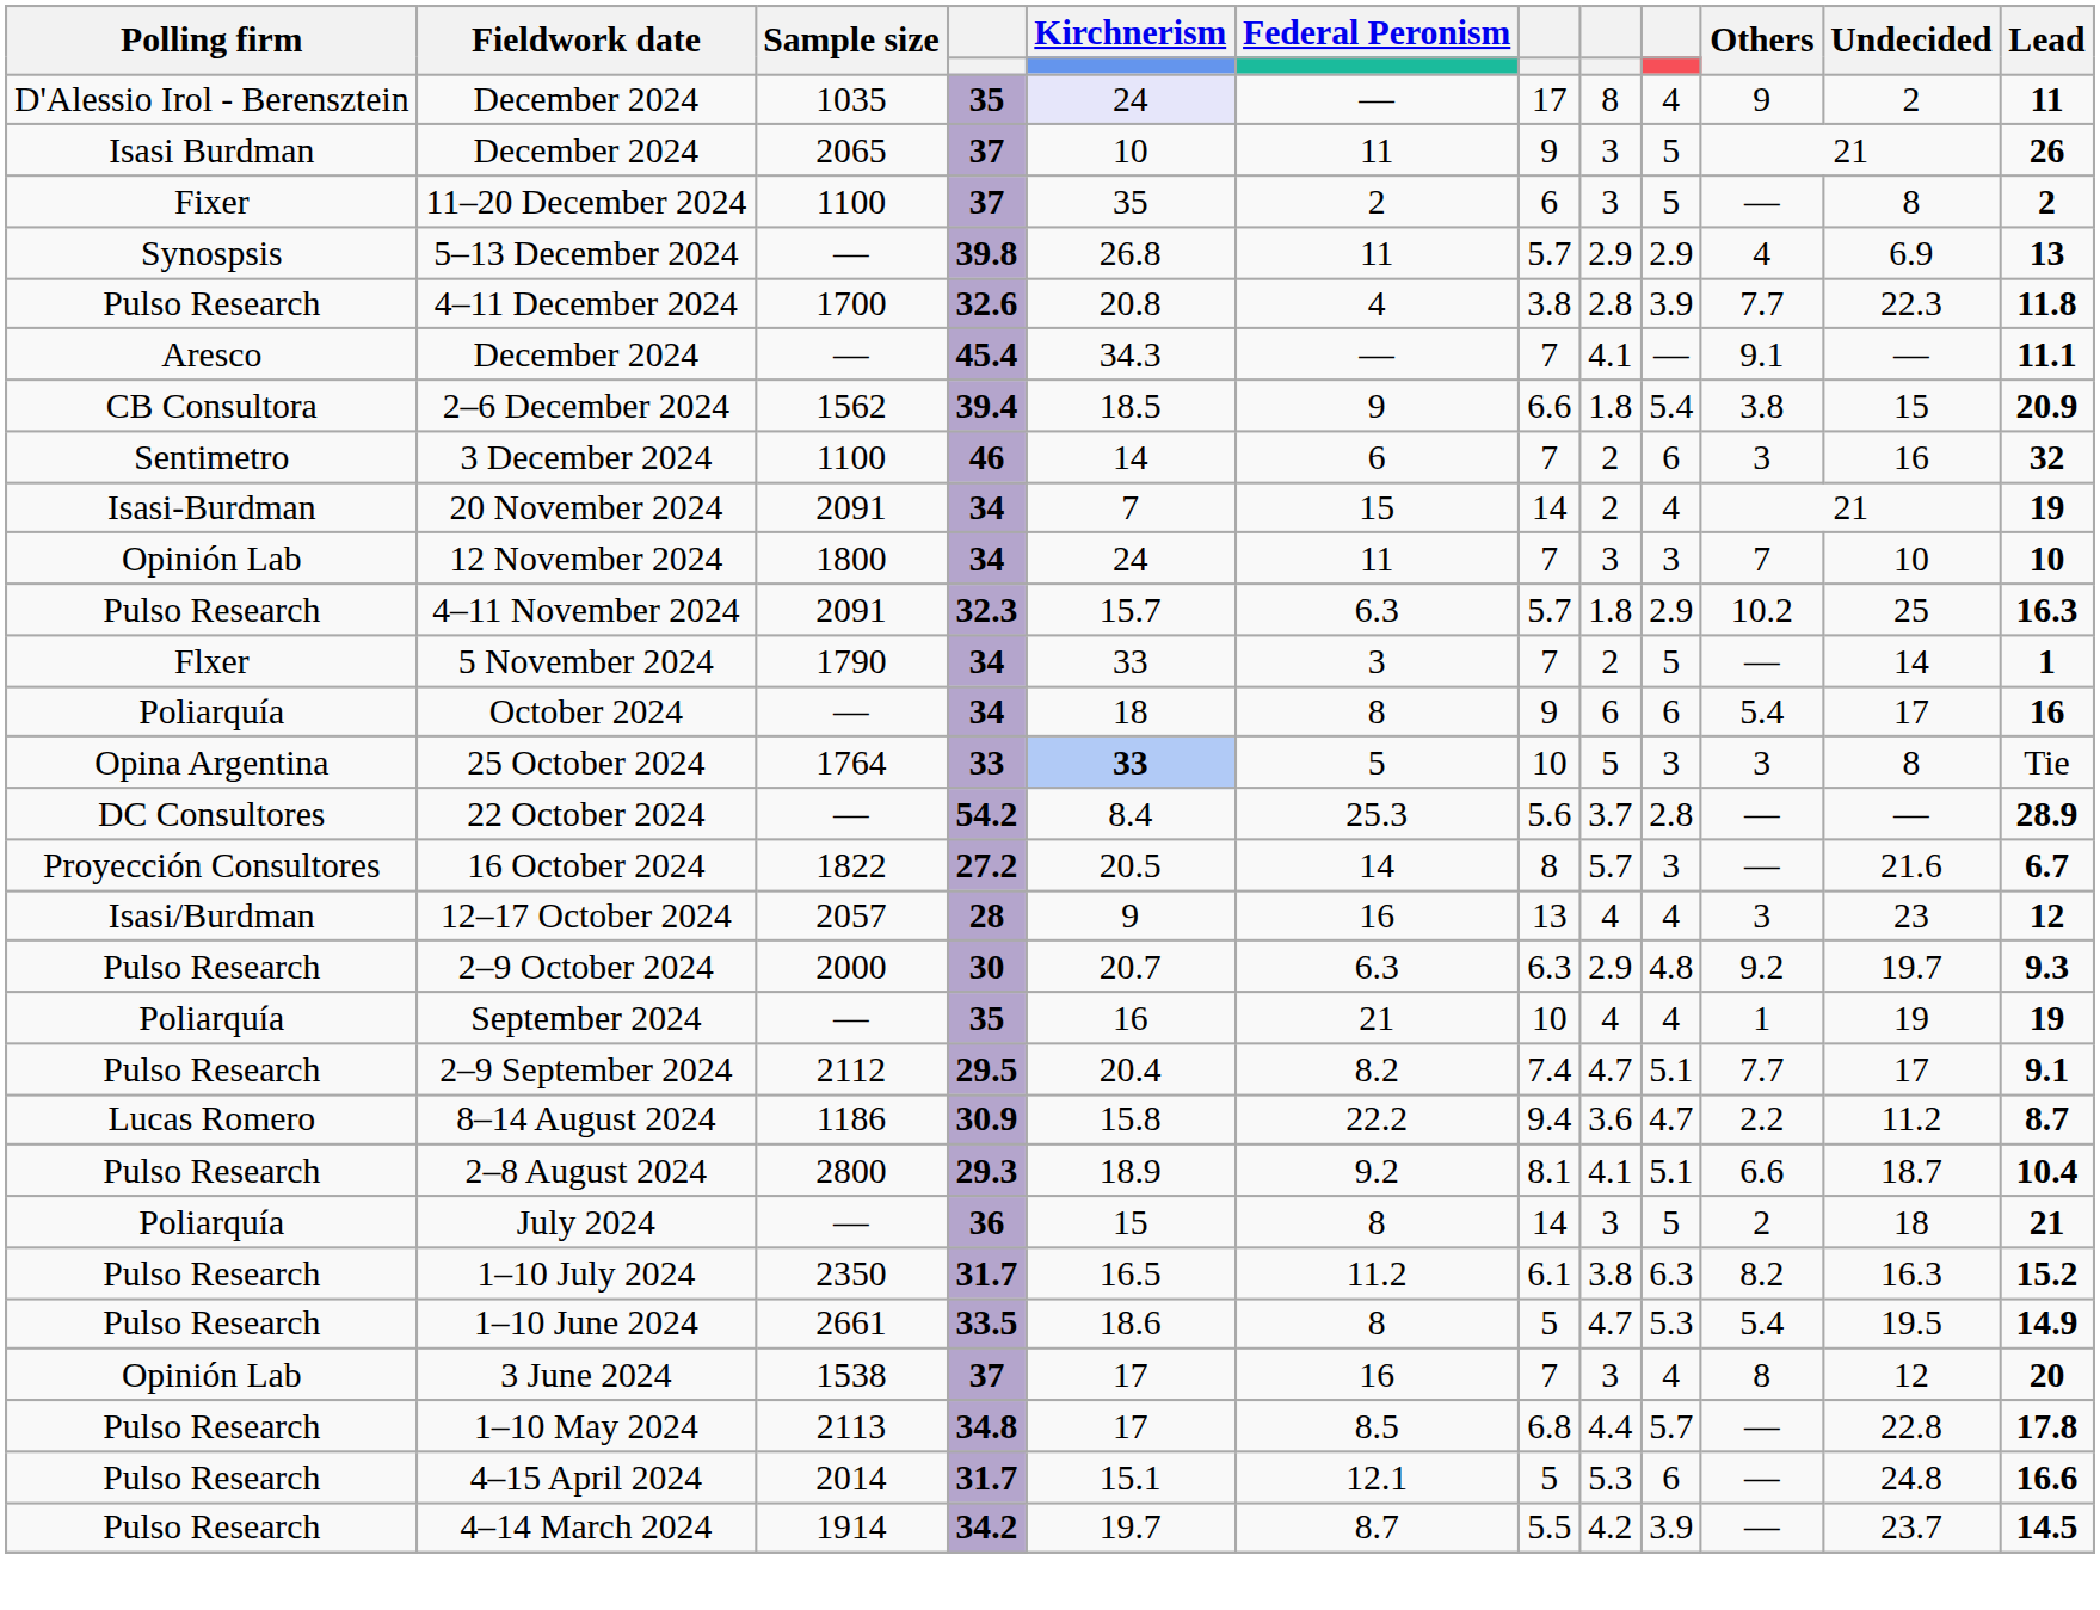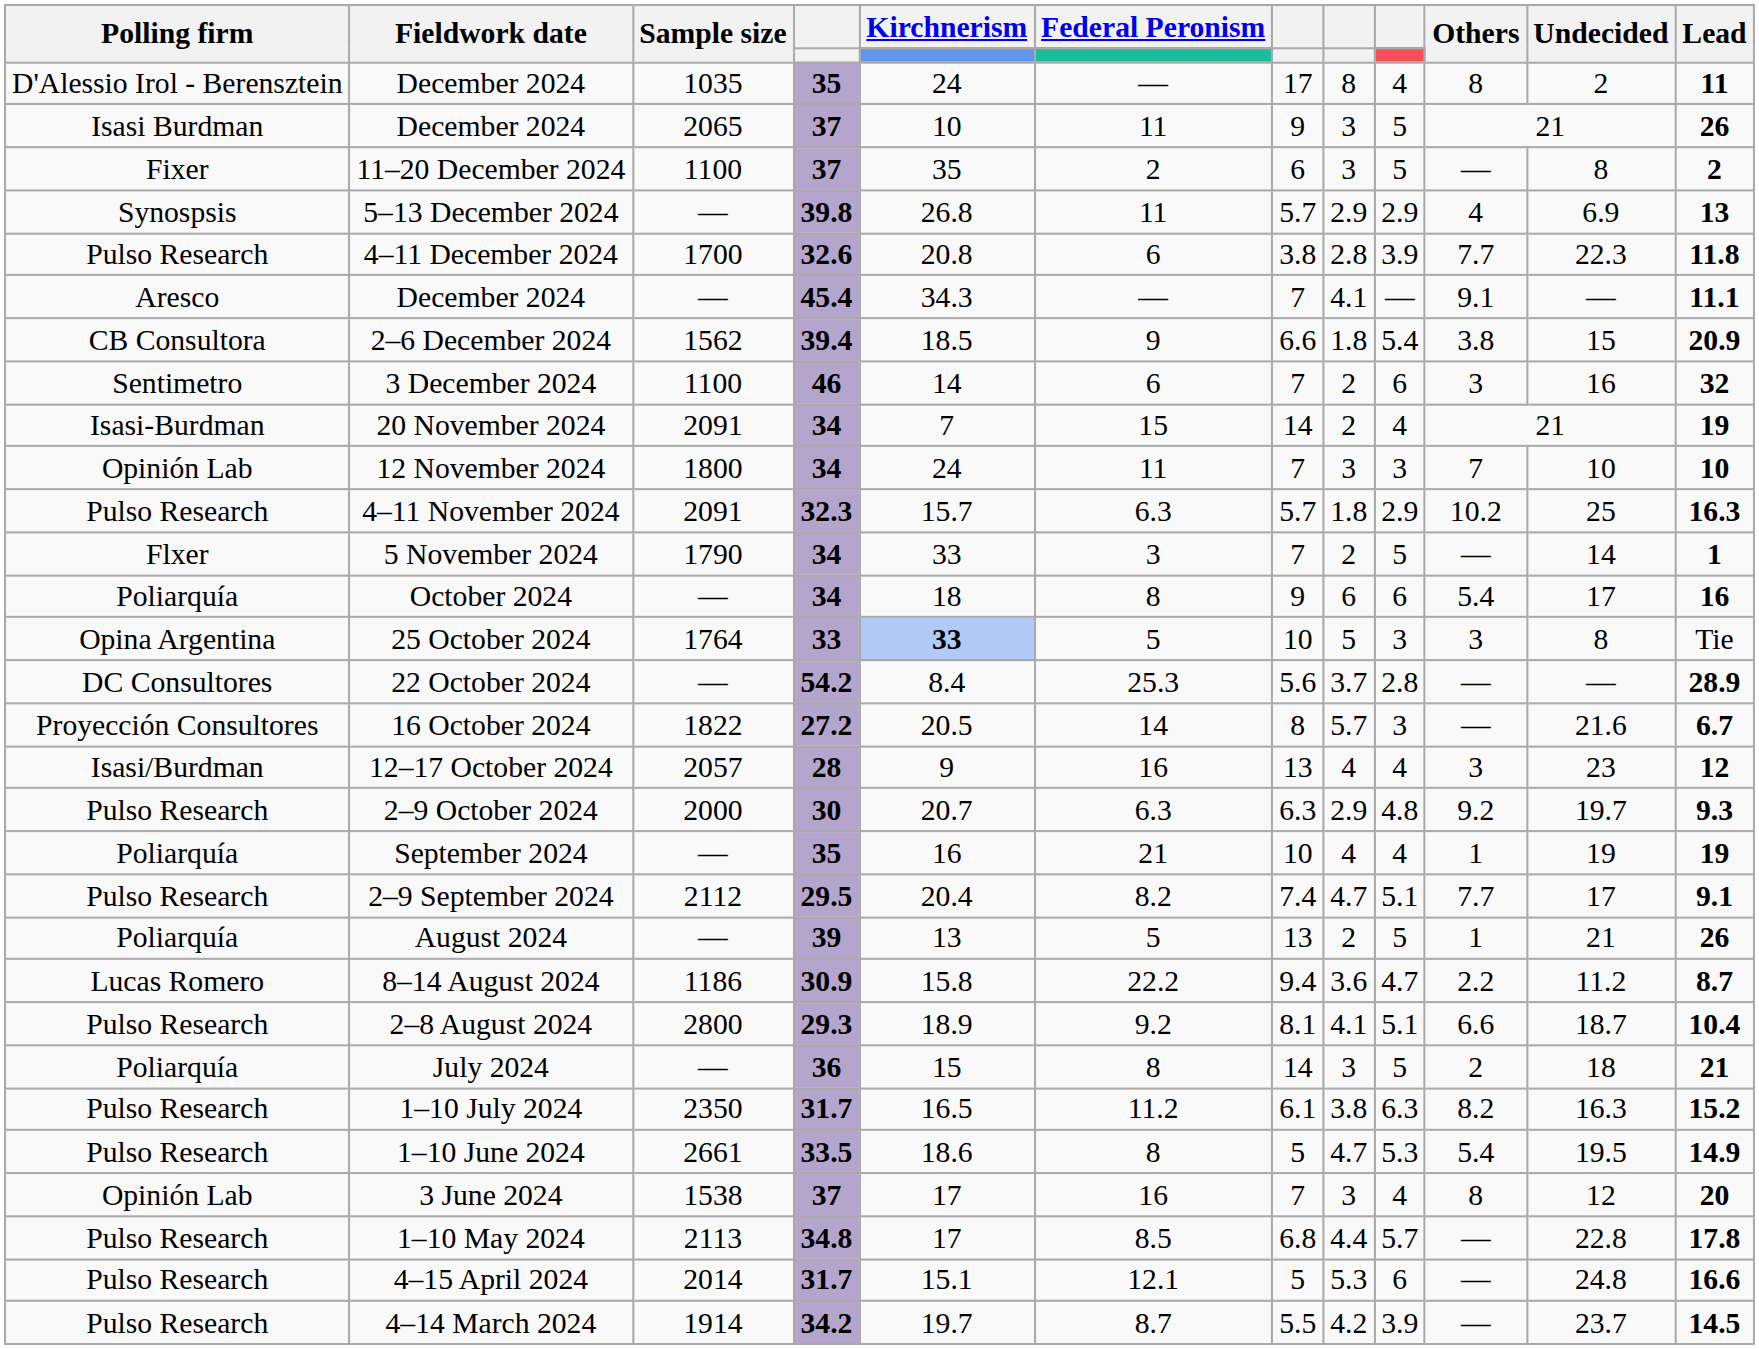December 2024 / 35 | Kirchnerism: lavender background -> no background
December 2024 / 35 | Others: 9 -> 8
4–11 December 2024 | Federal Peronism: 4 -> 6
+ row: Poliarquía | August 2024 | — | 39 | 13 | 5 | 13 | 2 | 5 | 1 | 21 | 26
